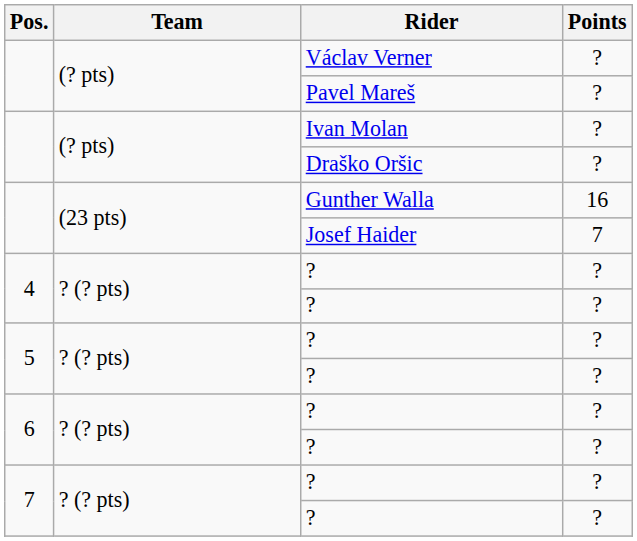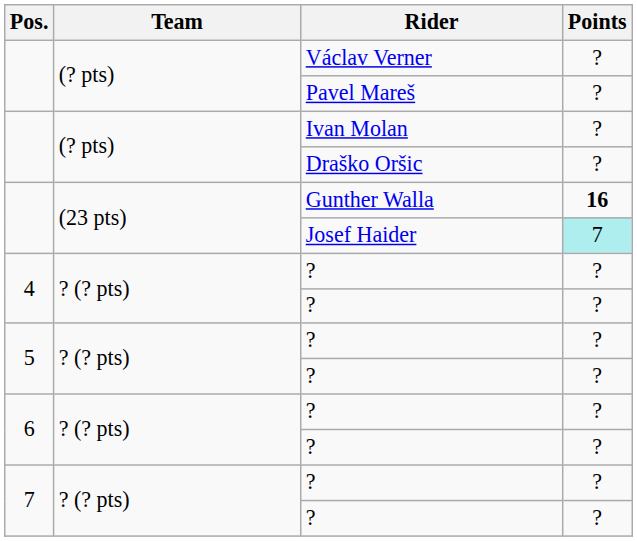Gunther Walla | Points: normal -> bold
Josef Haider | Points: no background -> paleturquoise background
